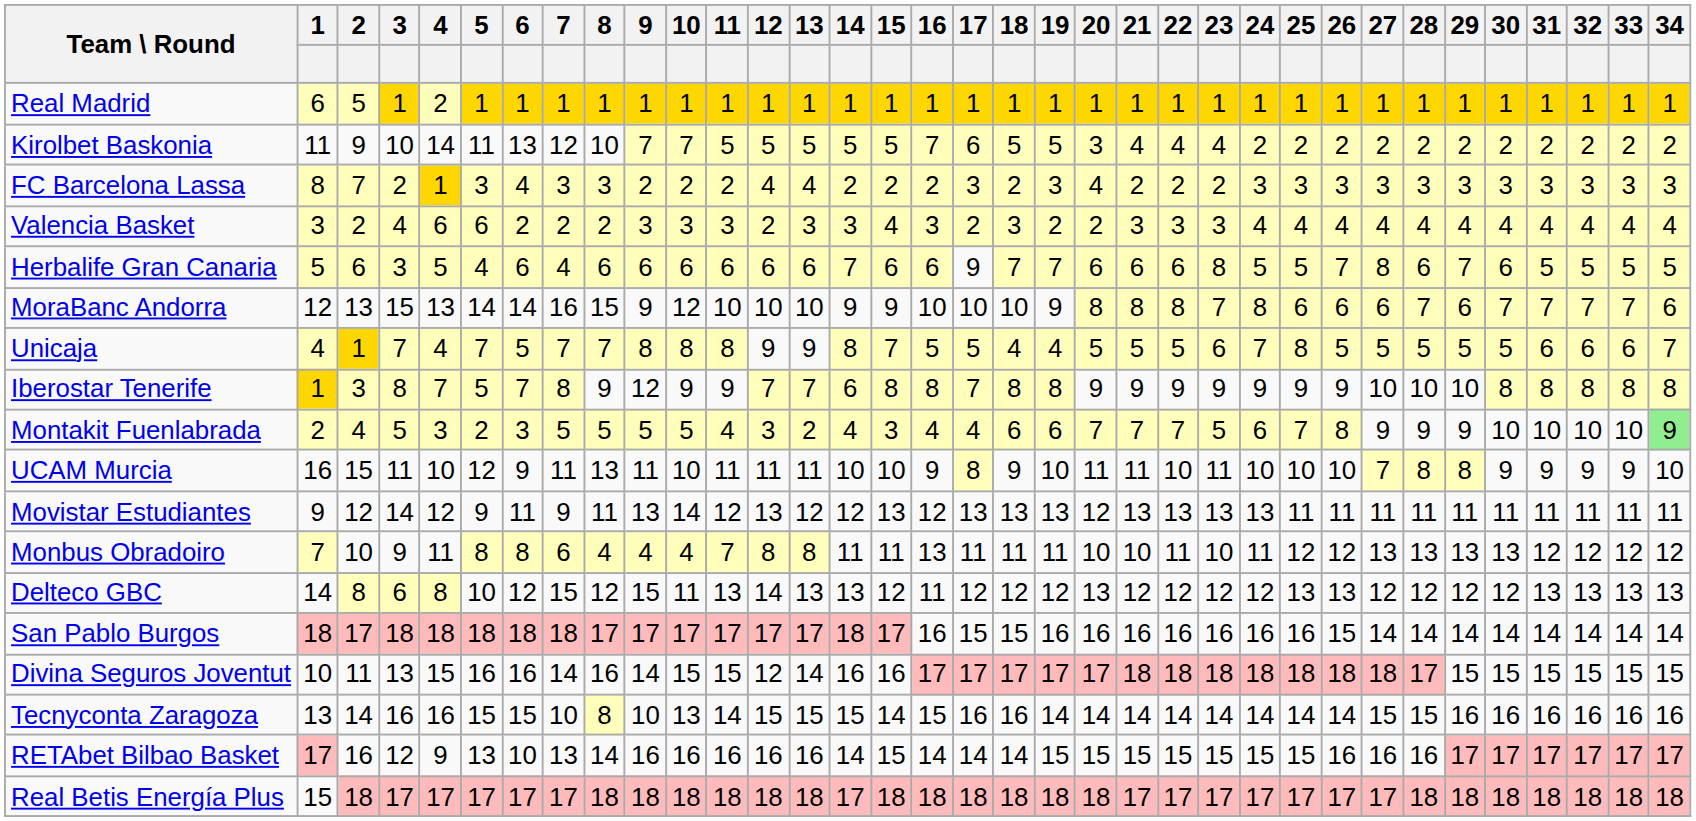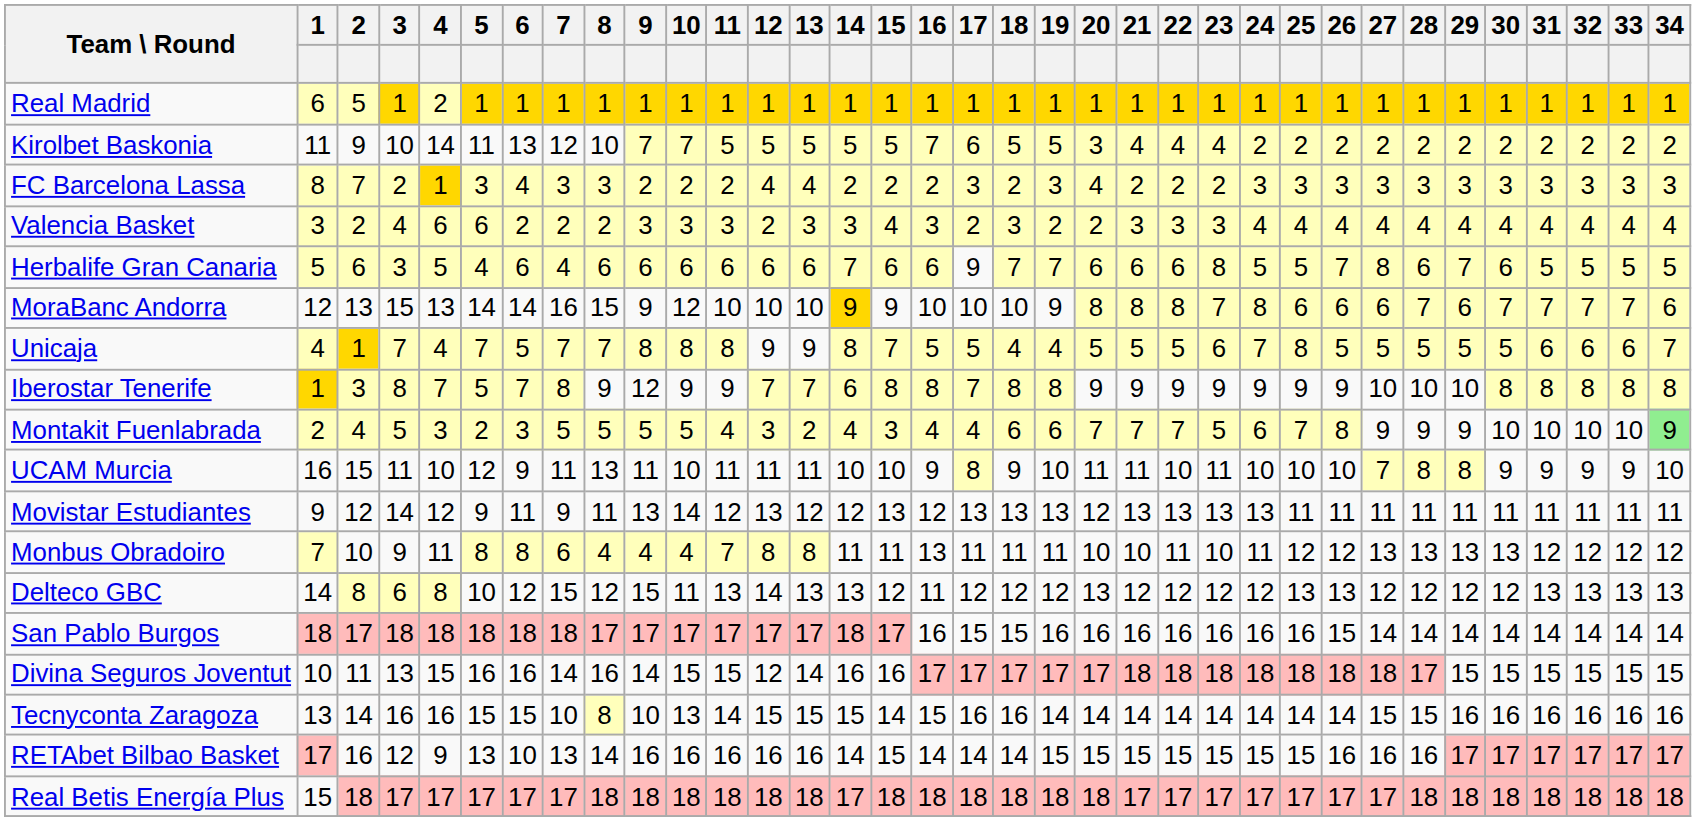MoraBanc Andorra | 14: no background -> gold background
